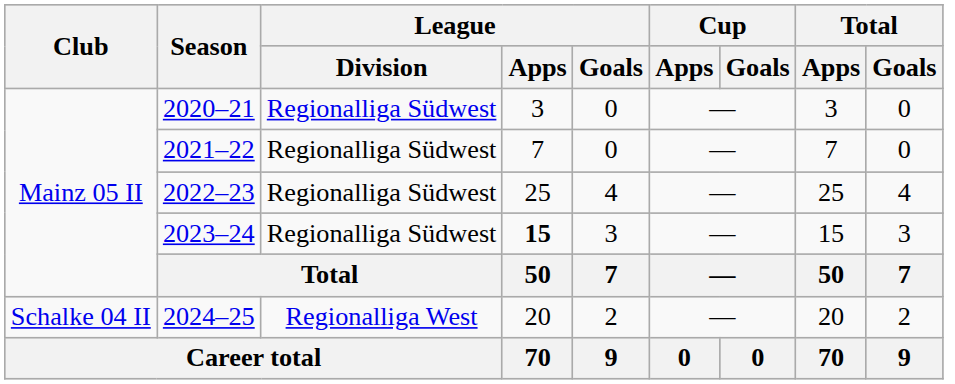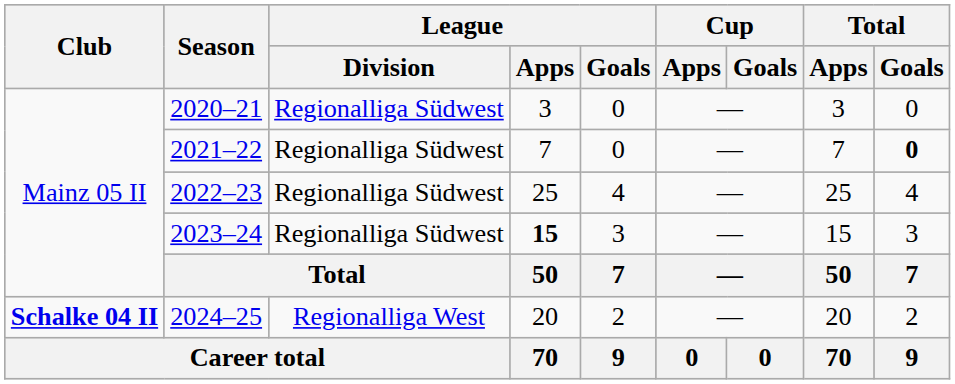2021–22 | Total / Goals: normal -> bold
2024–25 | Club: normal -> bold
